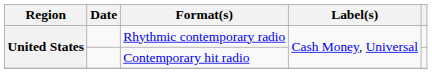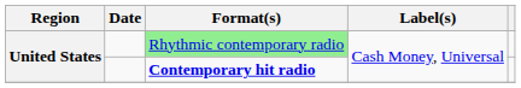Rhythmic contemporary radio | Format(s): no background -> lightgreen background
Contemporary hit radio | Format(s): normal -> bold
